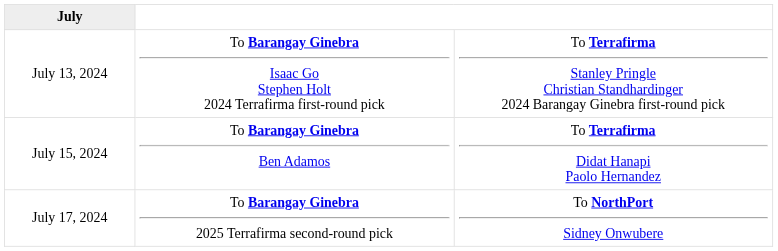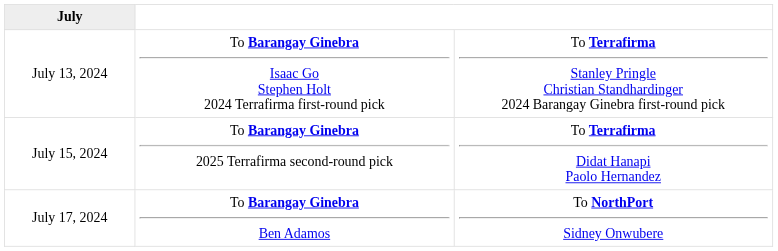July 15, 2024 | column 2: To Barangay Ginebra Ben Adamos -> To Barangay Ginebra 2025 Terrafirma second-round pick
July 17, 2024 | column 2: To Barangay Ginebra 2025 Terrafirma second-round pick -> To Barangay Ginebra Ben Adamos
